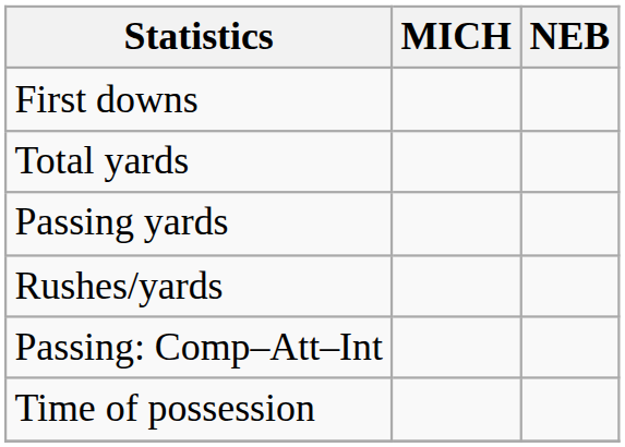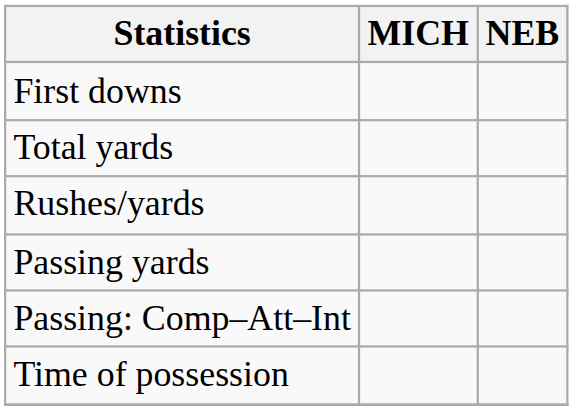rows swapped: Rushes/yards <-> Passing yards
